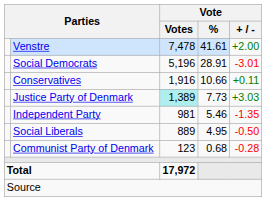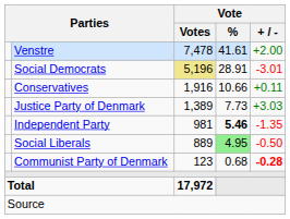Social Democrats | Vote / Votes: no background -> khaki background
Justice Party of Denmark | Vote / Votes: paleturquoise background -> no background
Independent Party | Vote / %: normal -> bold
Social Liberals | Vote / %: no background -> lightgreen background
Communist Party of Denmark | Vote / + / -: normal -> bold
